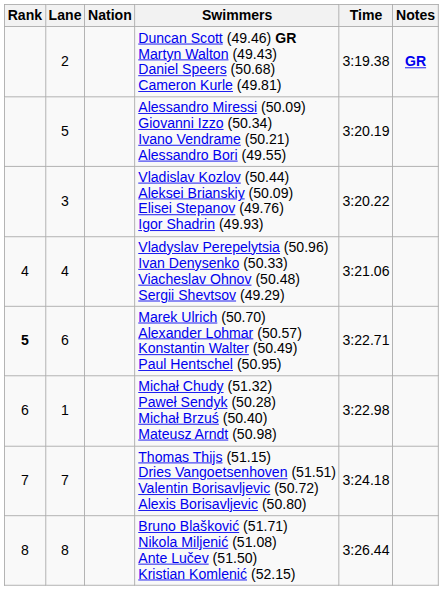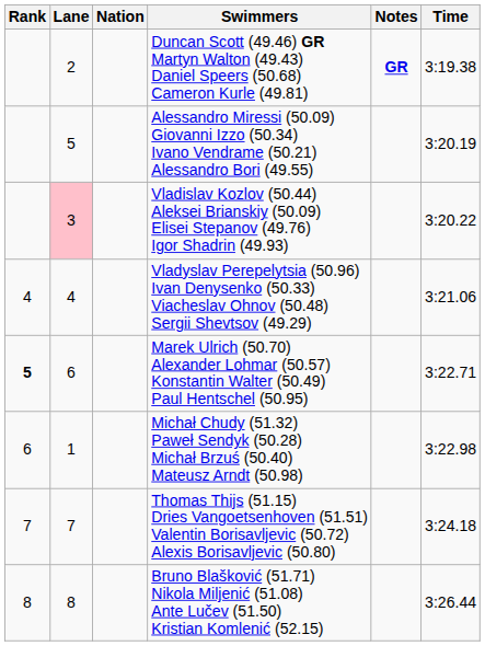columns swapped: Time <-> Notes
row 4 | Lane: no background -> pink background
